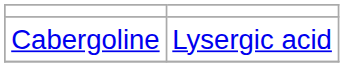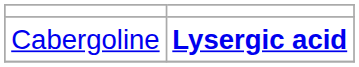Cabergoline | column 2: normal -> bold
